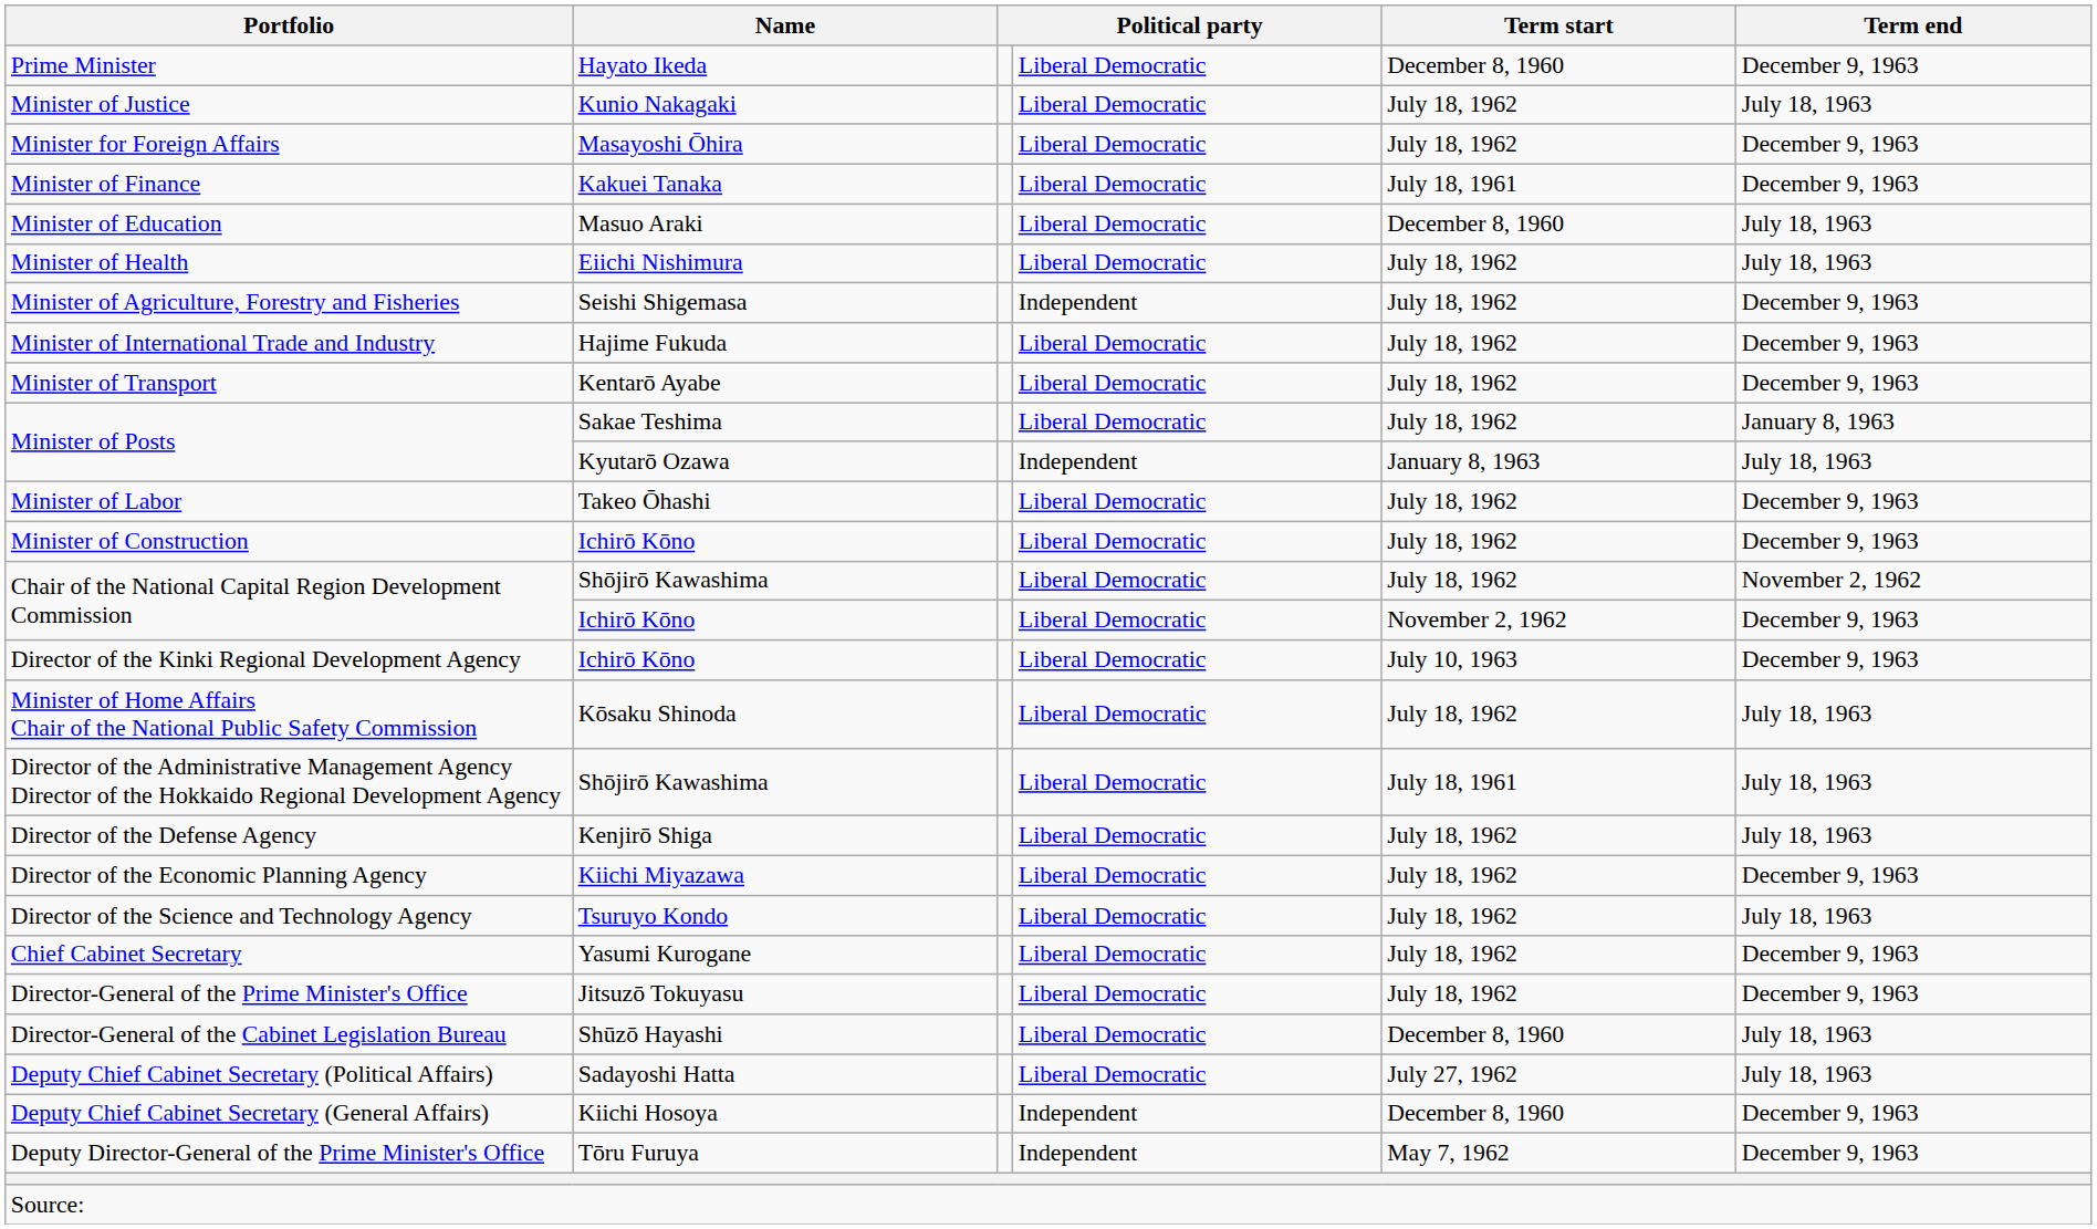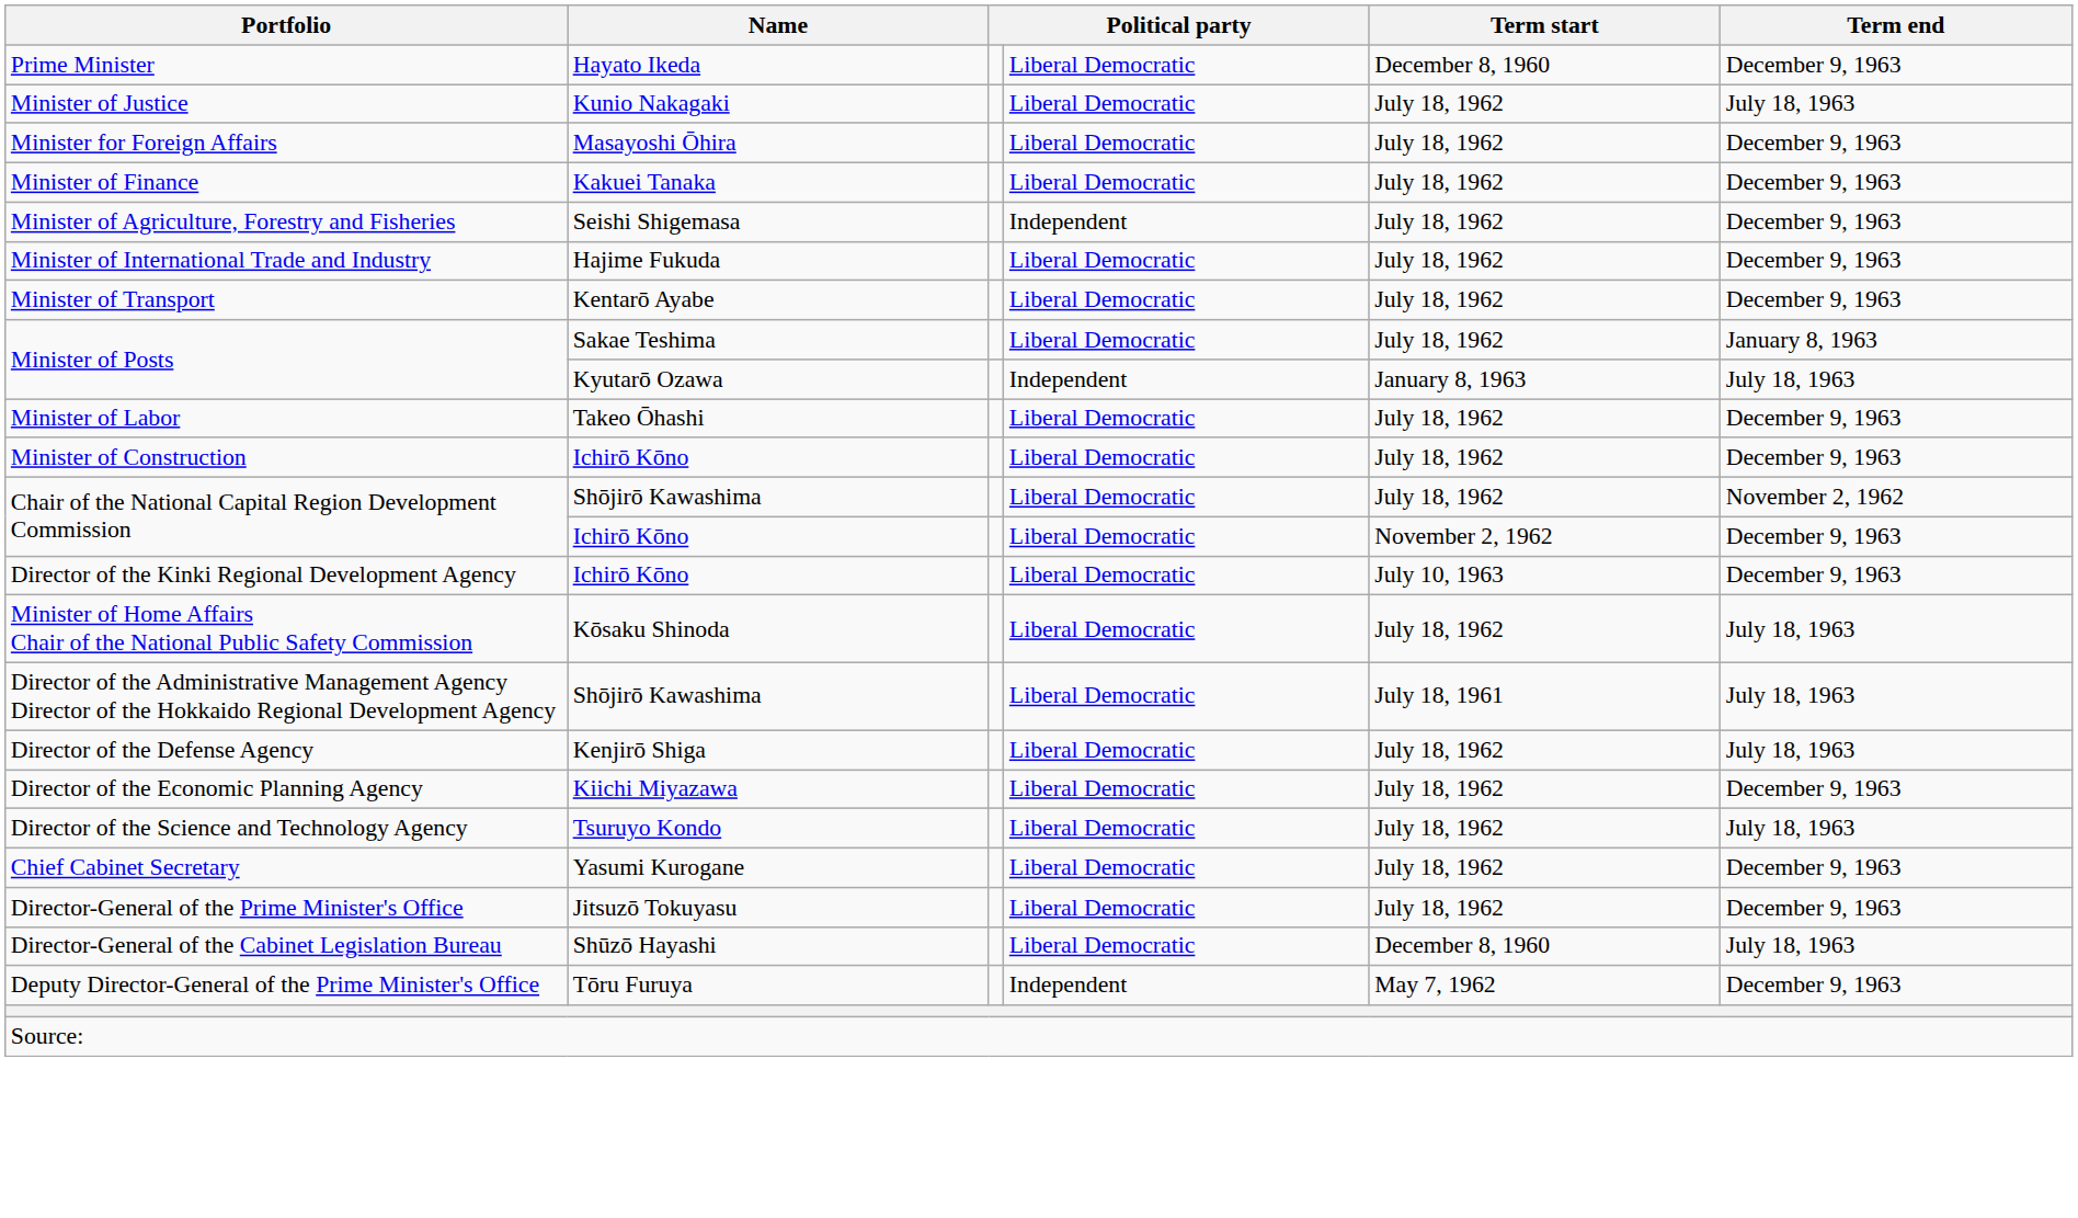Minister of Finance | Term start: July 18, 1961 -> July 18, 1962
- row: Minister of Education | Masuo Araki | Liberal Democratic | December 8, 1960 | July 18, 1963
- row: Minister of Health | Eiichi Nishimura | Liberal Democratic | July 18, 1962 | July 18, 1963
- row: Deputy Chief Cabinet Secretary (Political Affairs) | Sadayoshi Hatta | Liberal Democratic | July 27, 1962 | July 18, 1963
- row: Deputy Chief Cabinet Secretary (General Affairs) | Kiichi Hosoya | Independent | December 8, 1960 | December 9, 1963
